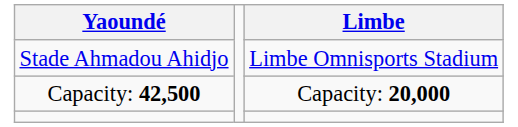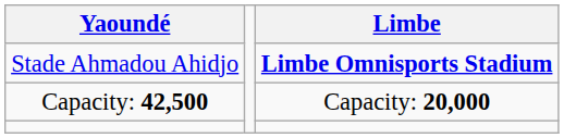Stade Ahmadou Ahidjo | Limbe: normal -> bold
